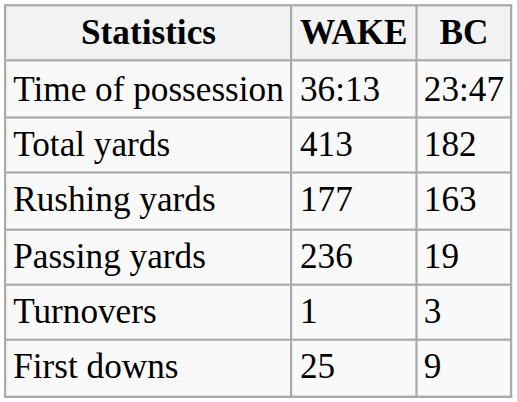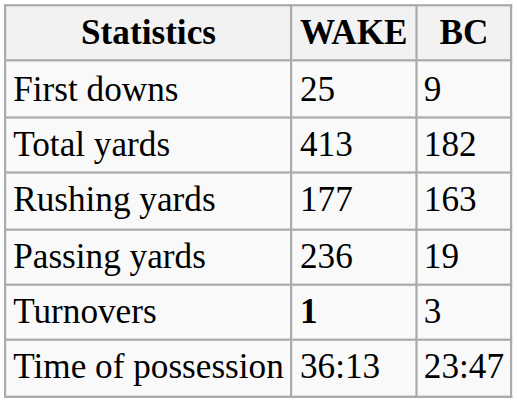rows swapped: First downs <-> Time of possession
Turnovers | WAKE: normal -> bold
